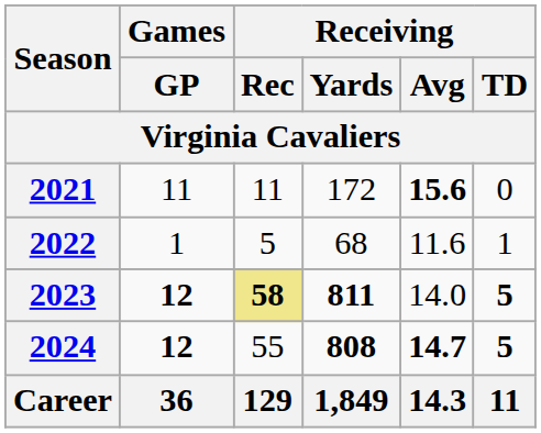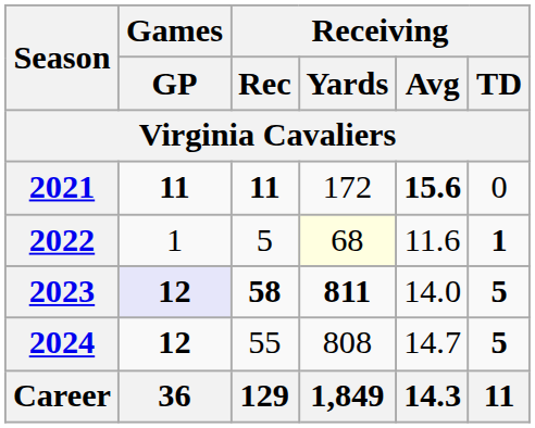2021 | Games / GP: normal -> bold
2021 | Receiving / Rec: normal -> bold
2022 | Receiving / Yards: no background -> lightyellow background
2022 | Receiving / TD: normal -> bold
2023 | Games / GP: no background -> lavender background
2023 | Receiving / Rec: khaki background -> no background
2024 | Receiving / Yards: bold -> normal
2024 | Receiving / Avg: bold -> normal
